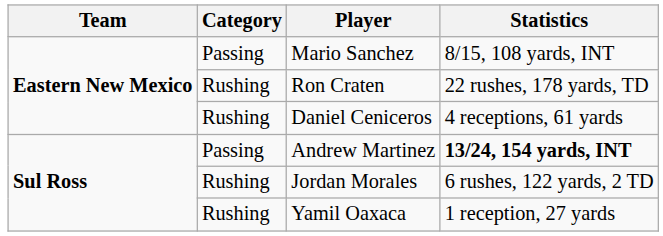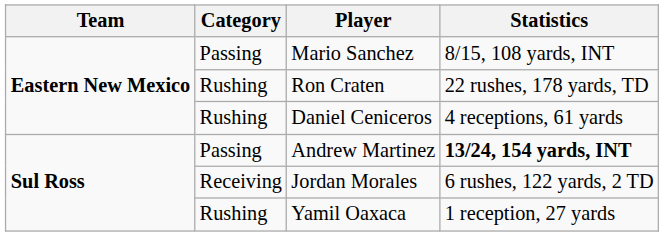Jordan Morales | Category: Rushing -> Receiving
